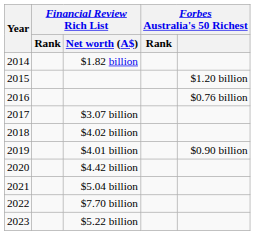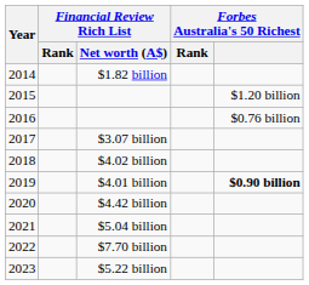$4.01 billion | Forbes Australia's 50 Richest: normal -> bold
